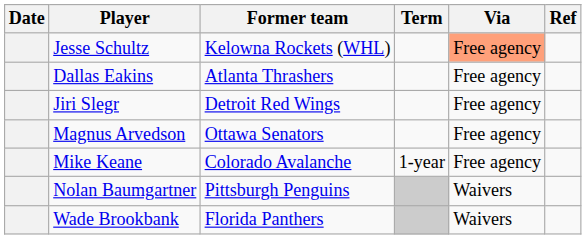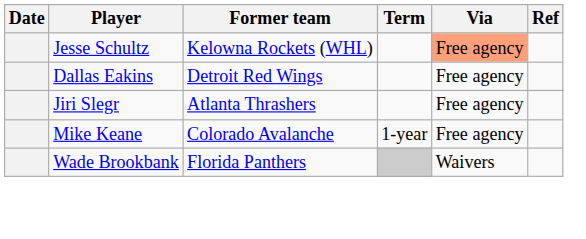Dallas Eakins | Former team: Atlanta Thrashers -> Detroit Red Wings
Jiri Slegr | Former team: Detroit Red Wings -> Atlanta Thrashers
- row: Magnus Arvedson | Ottawa Senators | Free agency
- row: Nolan Baumgartner | Pittsburgh Penguins | Waivers
